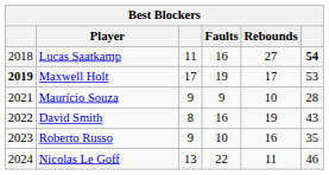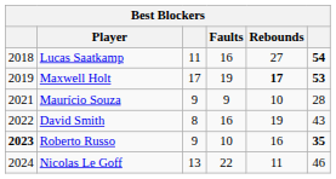Maxwell Holt | column 1: bold -> normal
Maxwell Holt | Rebounds: normal -> bold
Maxwell Holt | column 6: normal -> bold
Roberto Russo | column 1: normal -> bold
Roberto Russo | column 6: normal -> bold
